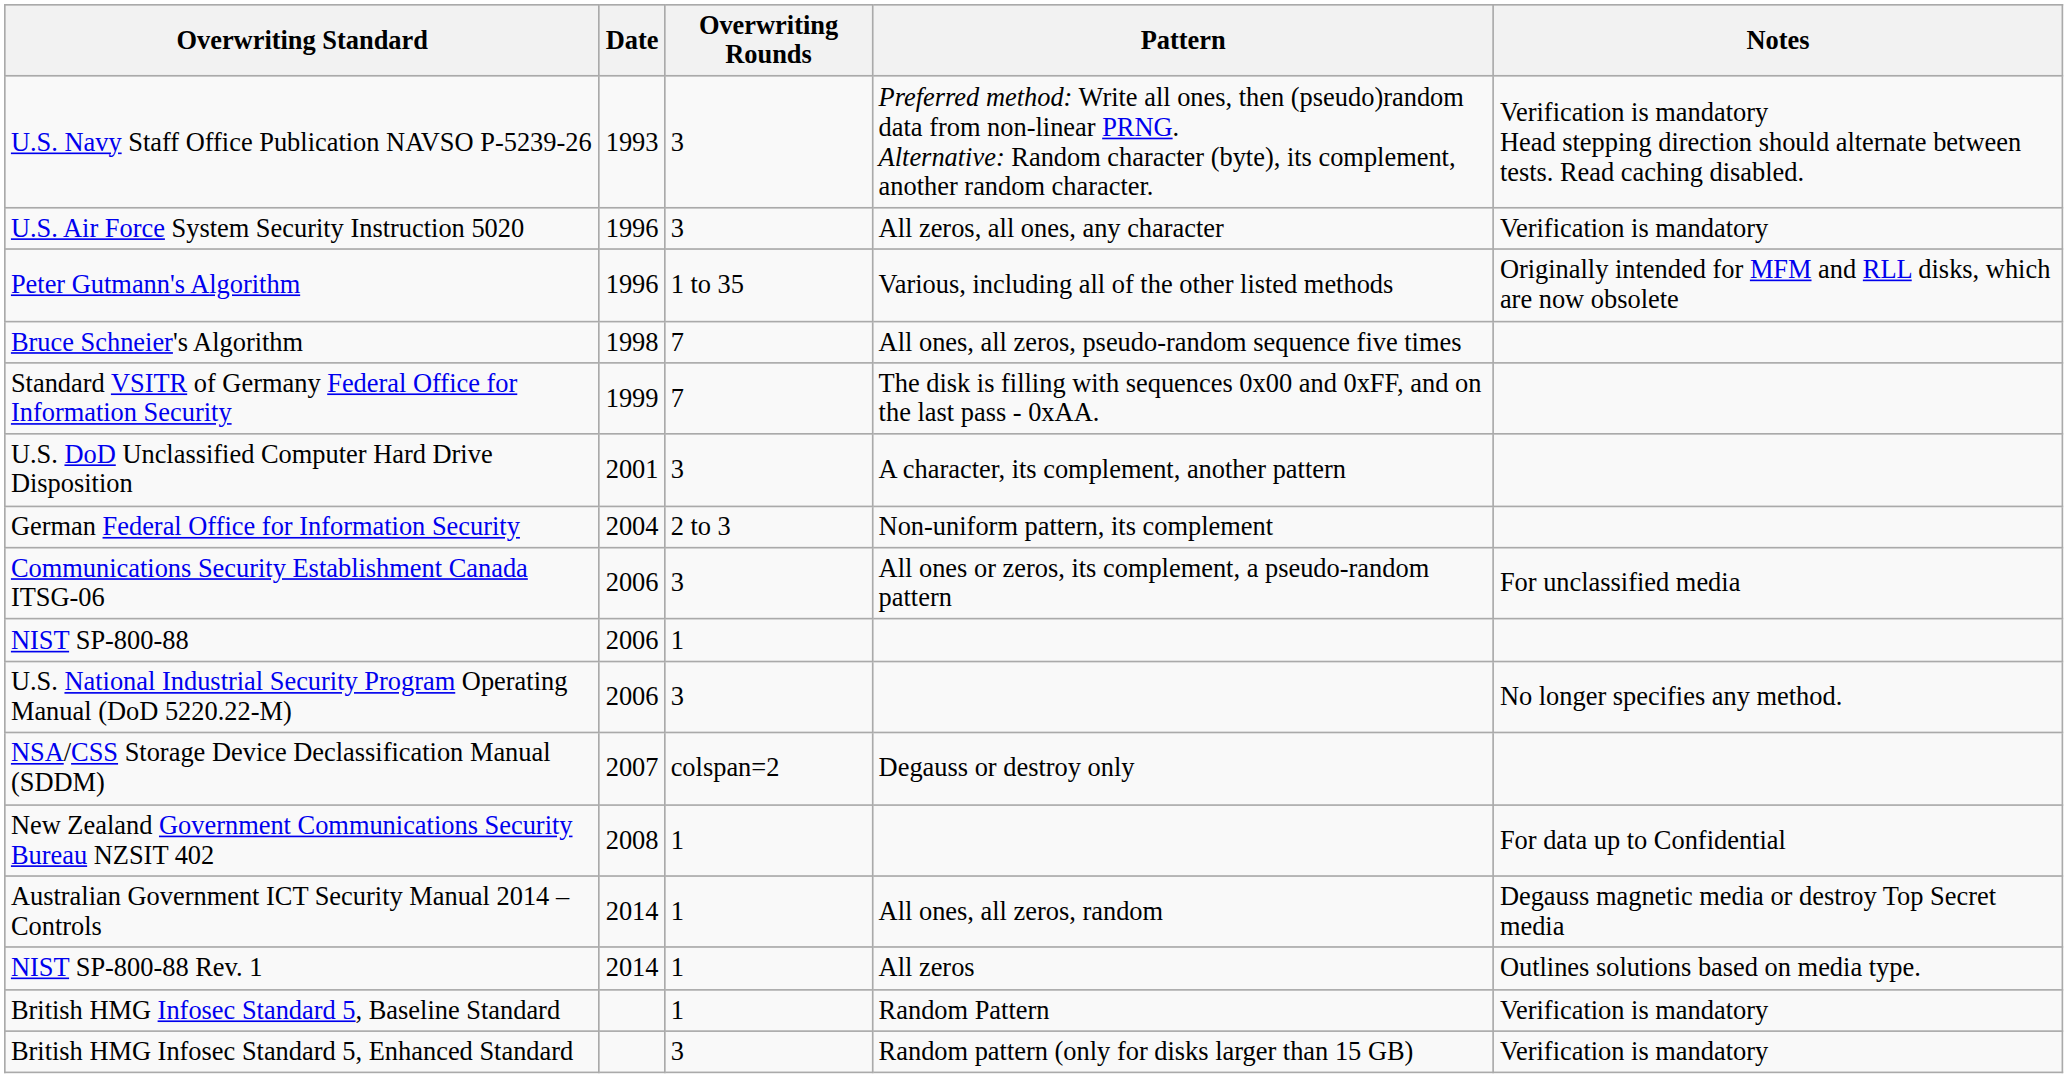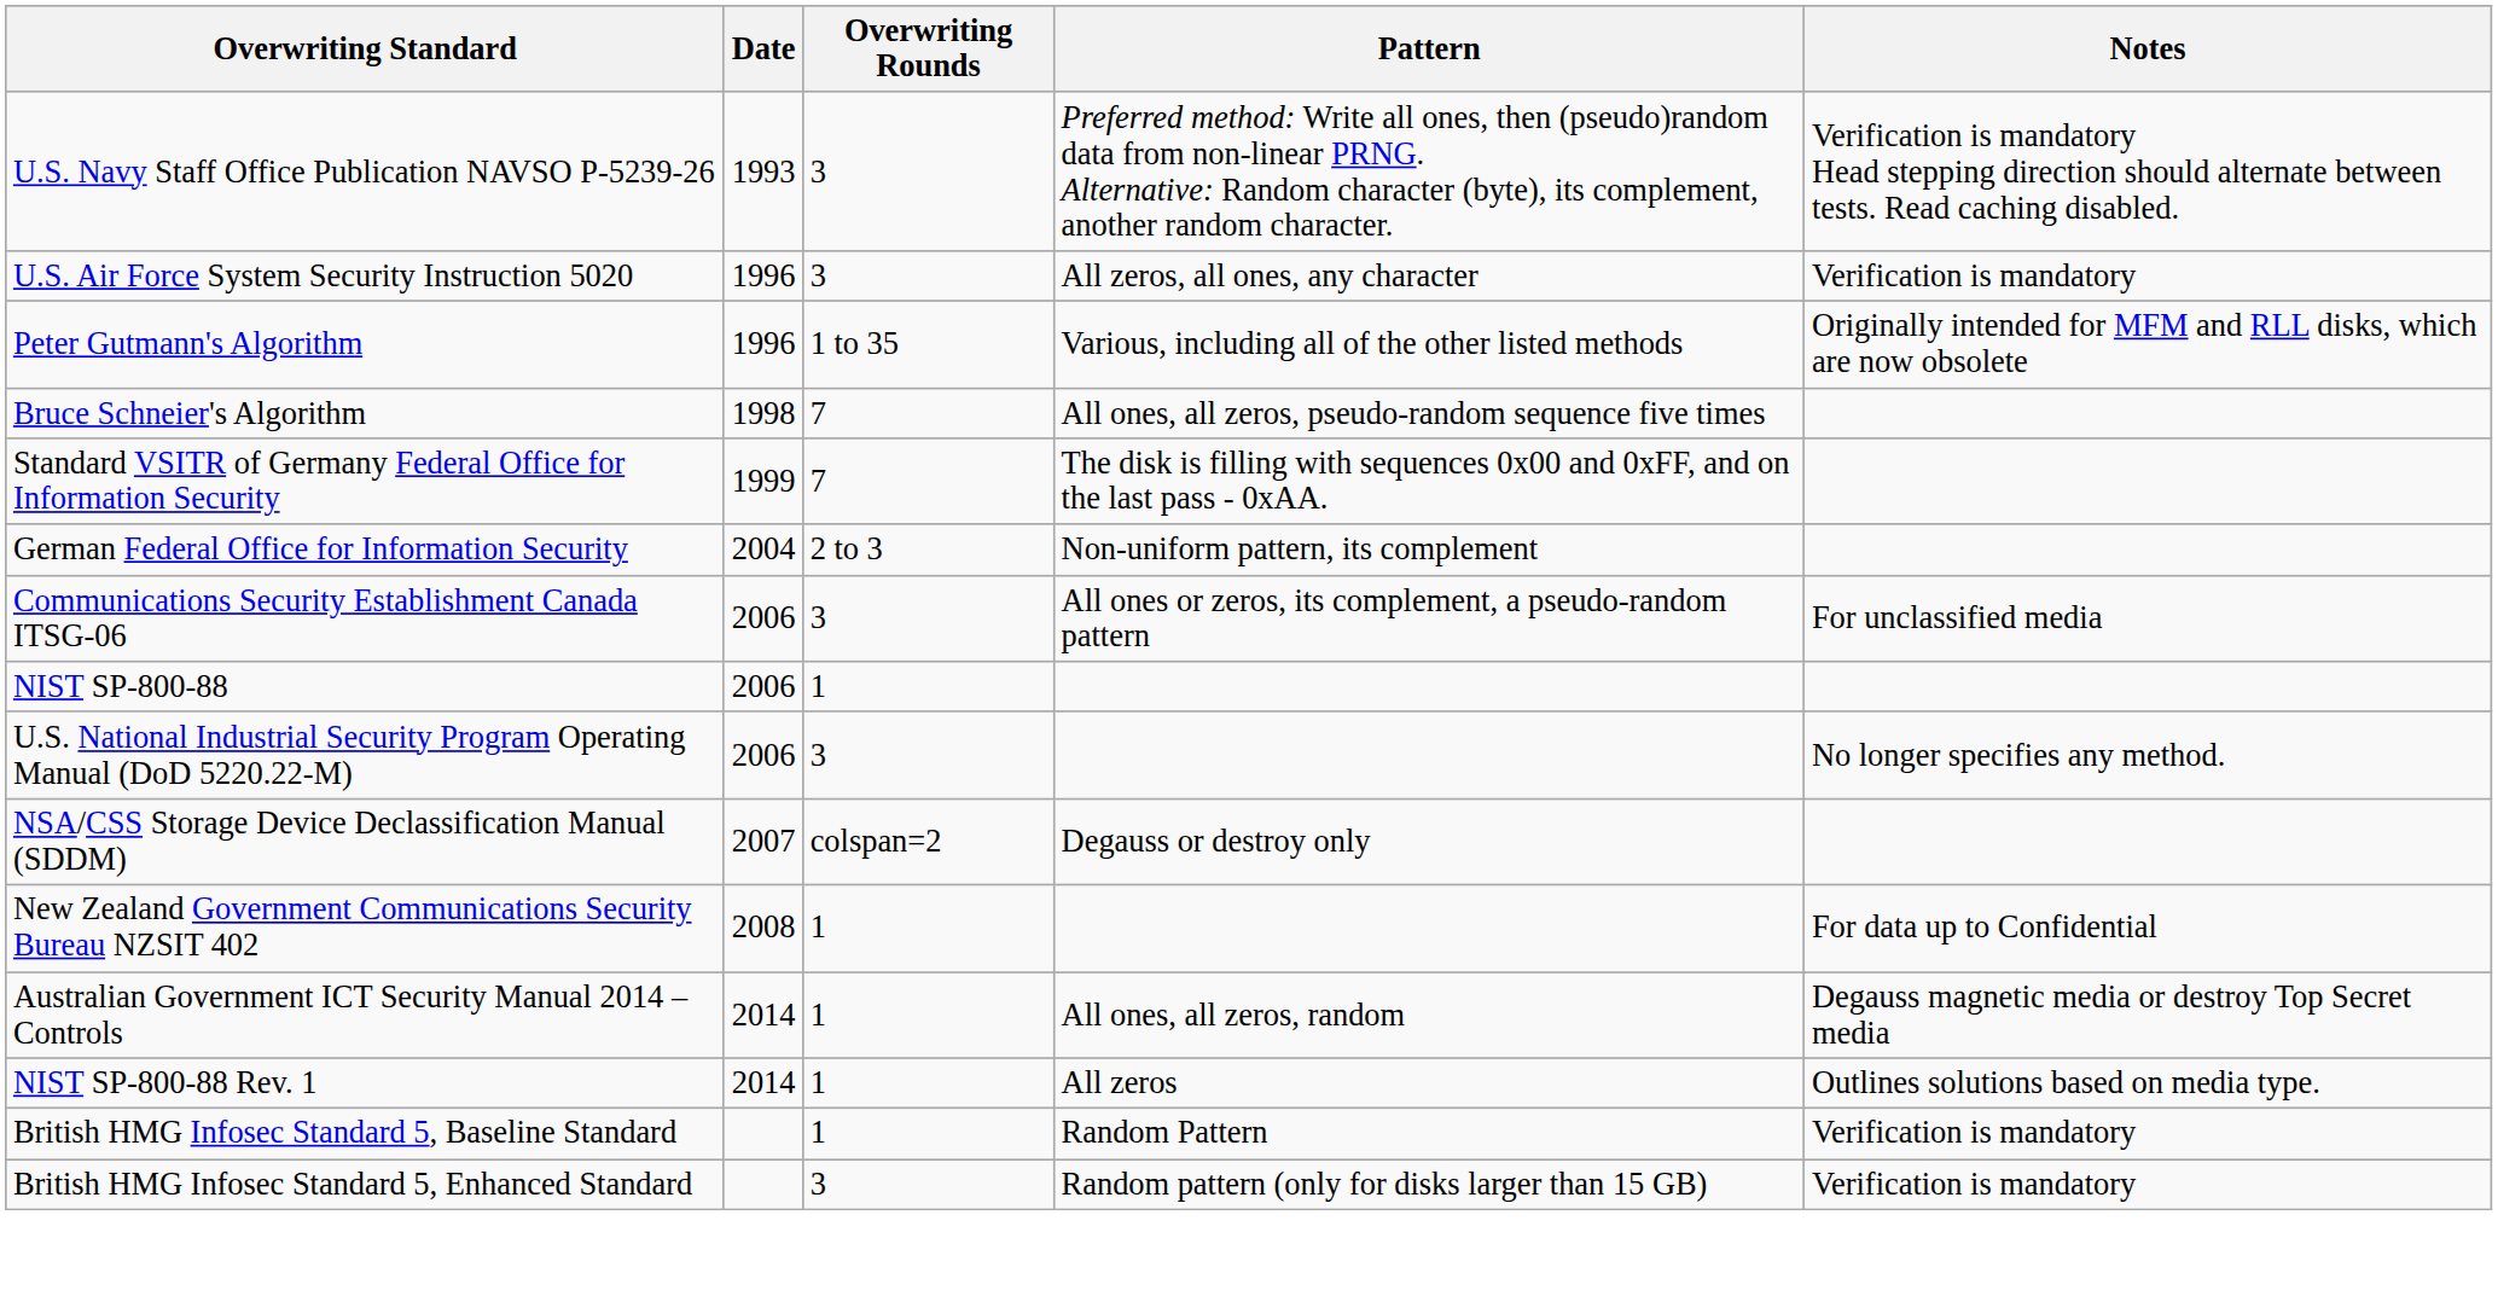- row: U.S. DoD Unclassified Computer Hard Drive Disposition | 2001 | 3 | A character, its complement, another pattern
